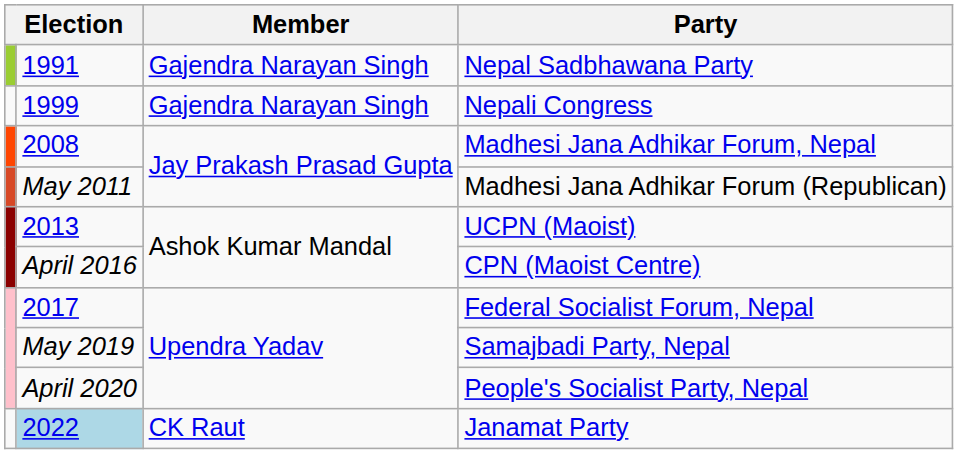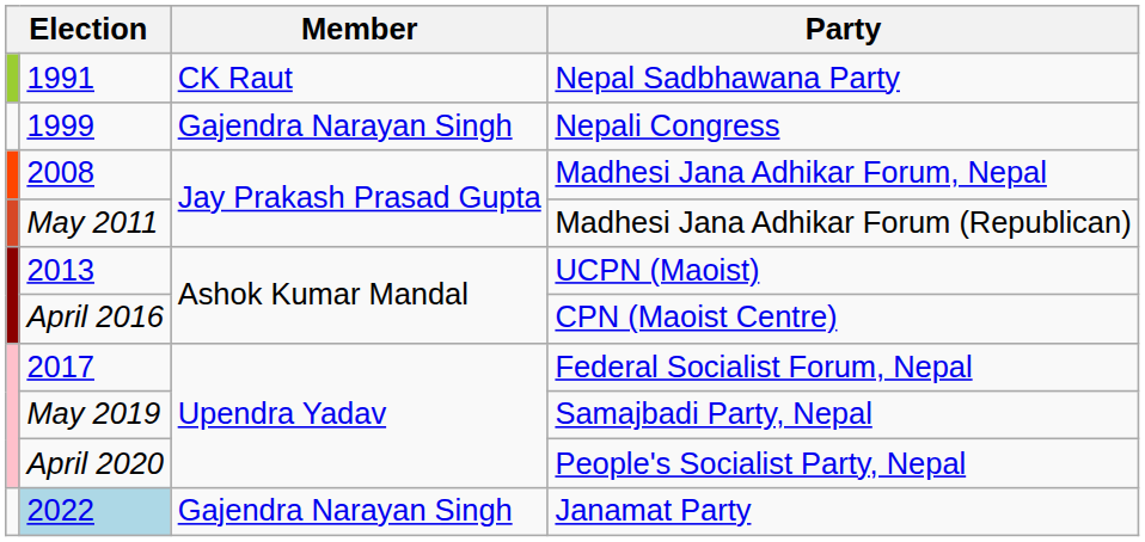Nepal Sadbhawana Party | Member: Gajendra Narayan Singh -> CK Raut
Janamat Party | Member: CK Raut -> Gajendra Narayan Singh
